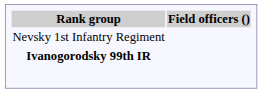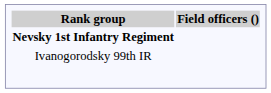Nevsky 1st Infantry Regiment | Rank group: normal -> bold
Ivanogorodsky 99th IR | Rank group: bold -> normal
